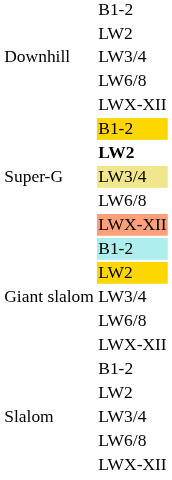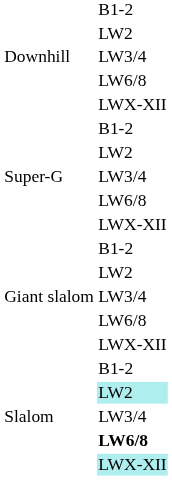Super-G / B1-2 | column 2: gold background -> no background
Super-G / LW2 | column 2: bold -> normal
Super-G / LW3/4 | column 2: khaki background -> no background
Super-G / LWX-XII | column 2: lightsalmon background -> no background
Giant slalom / B1-2 | column 2: paleturquoise background -> no background
Giant slalom / LW2 | column 2: gold background -> no background
Slalom / LW2 | column 2: no background -> paleturquoise background
Slalom / LW6/8 | column 2: normal -> bold
Slalom / LWX-XII | column 2: no background -> paleturquoise background
